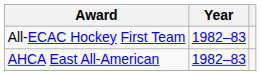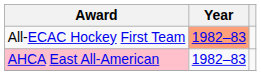row 2 | Year: no background -> lightsalmon background
row 3 | Award: no background -> pink background
